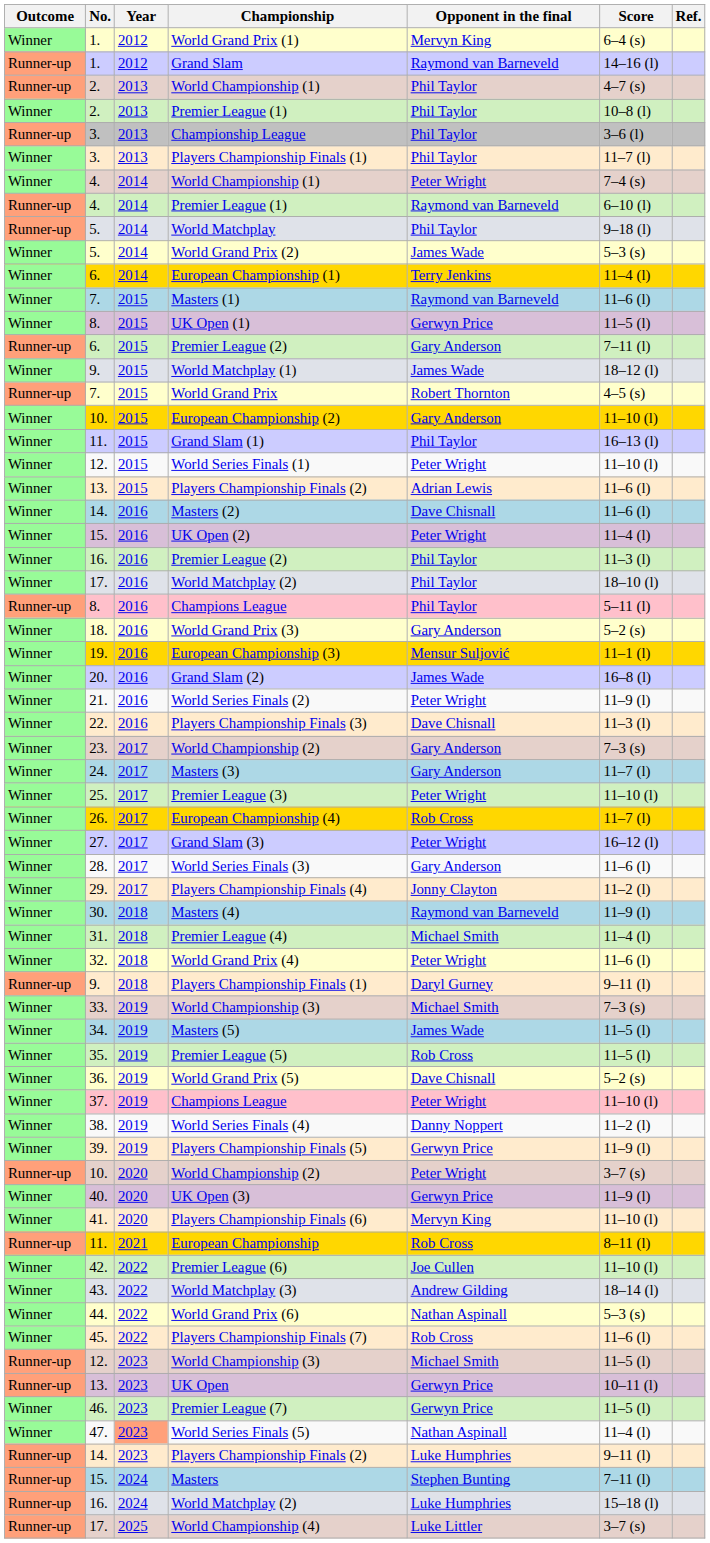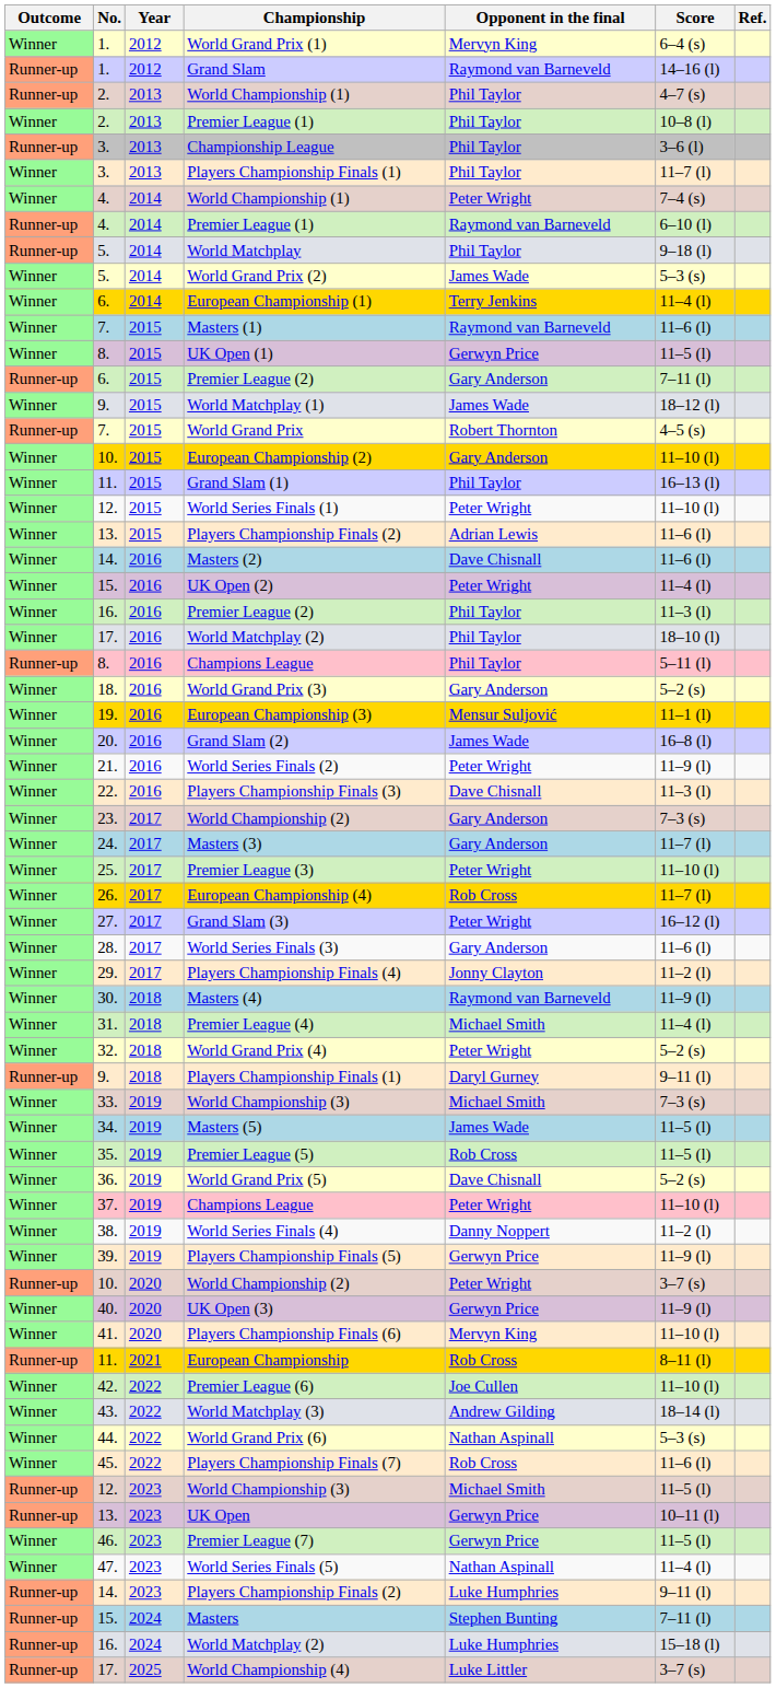World Grand Prix (4) | Score: 11–6 (l) -> 5–2 (s)
World Series Finals (5) | Year: lightsalmon background -> no background
